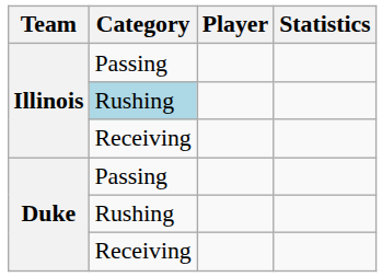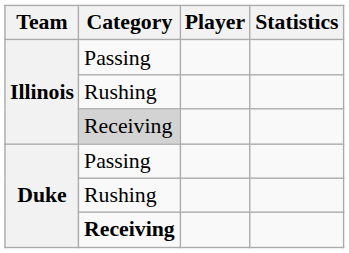Illinois / Rushing | Category: lightblue background -> no background
Illinois / Receiving | Category: no background -> lightgrey background
Duke / Receiving | Category: normal -> bold
